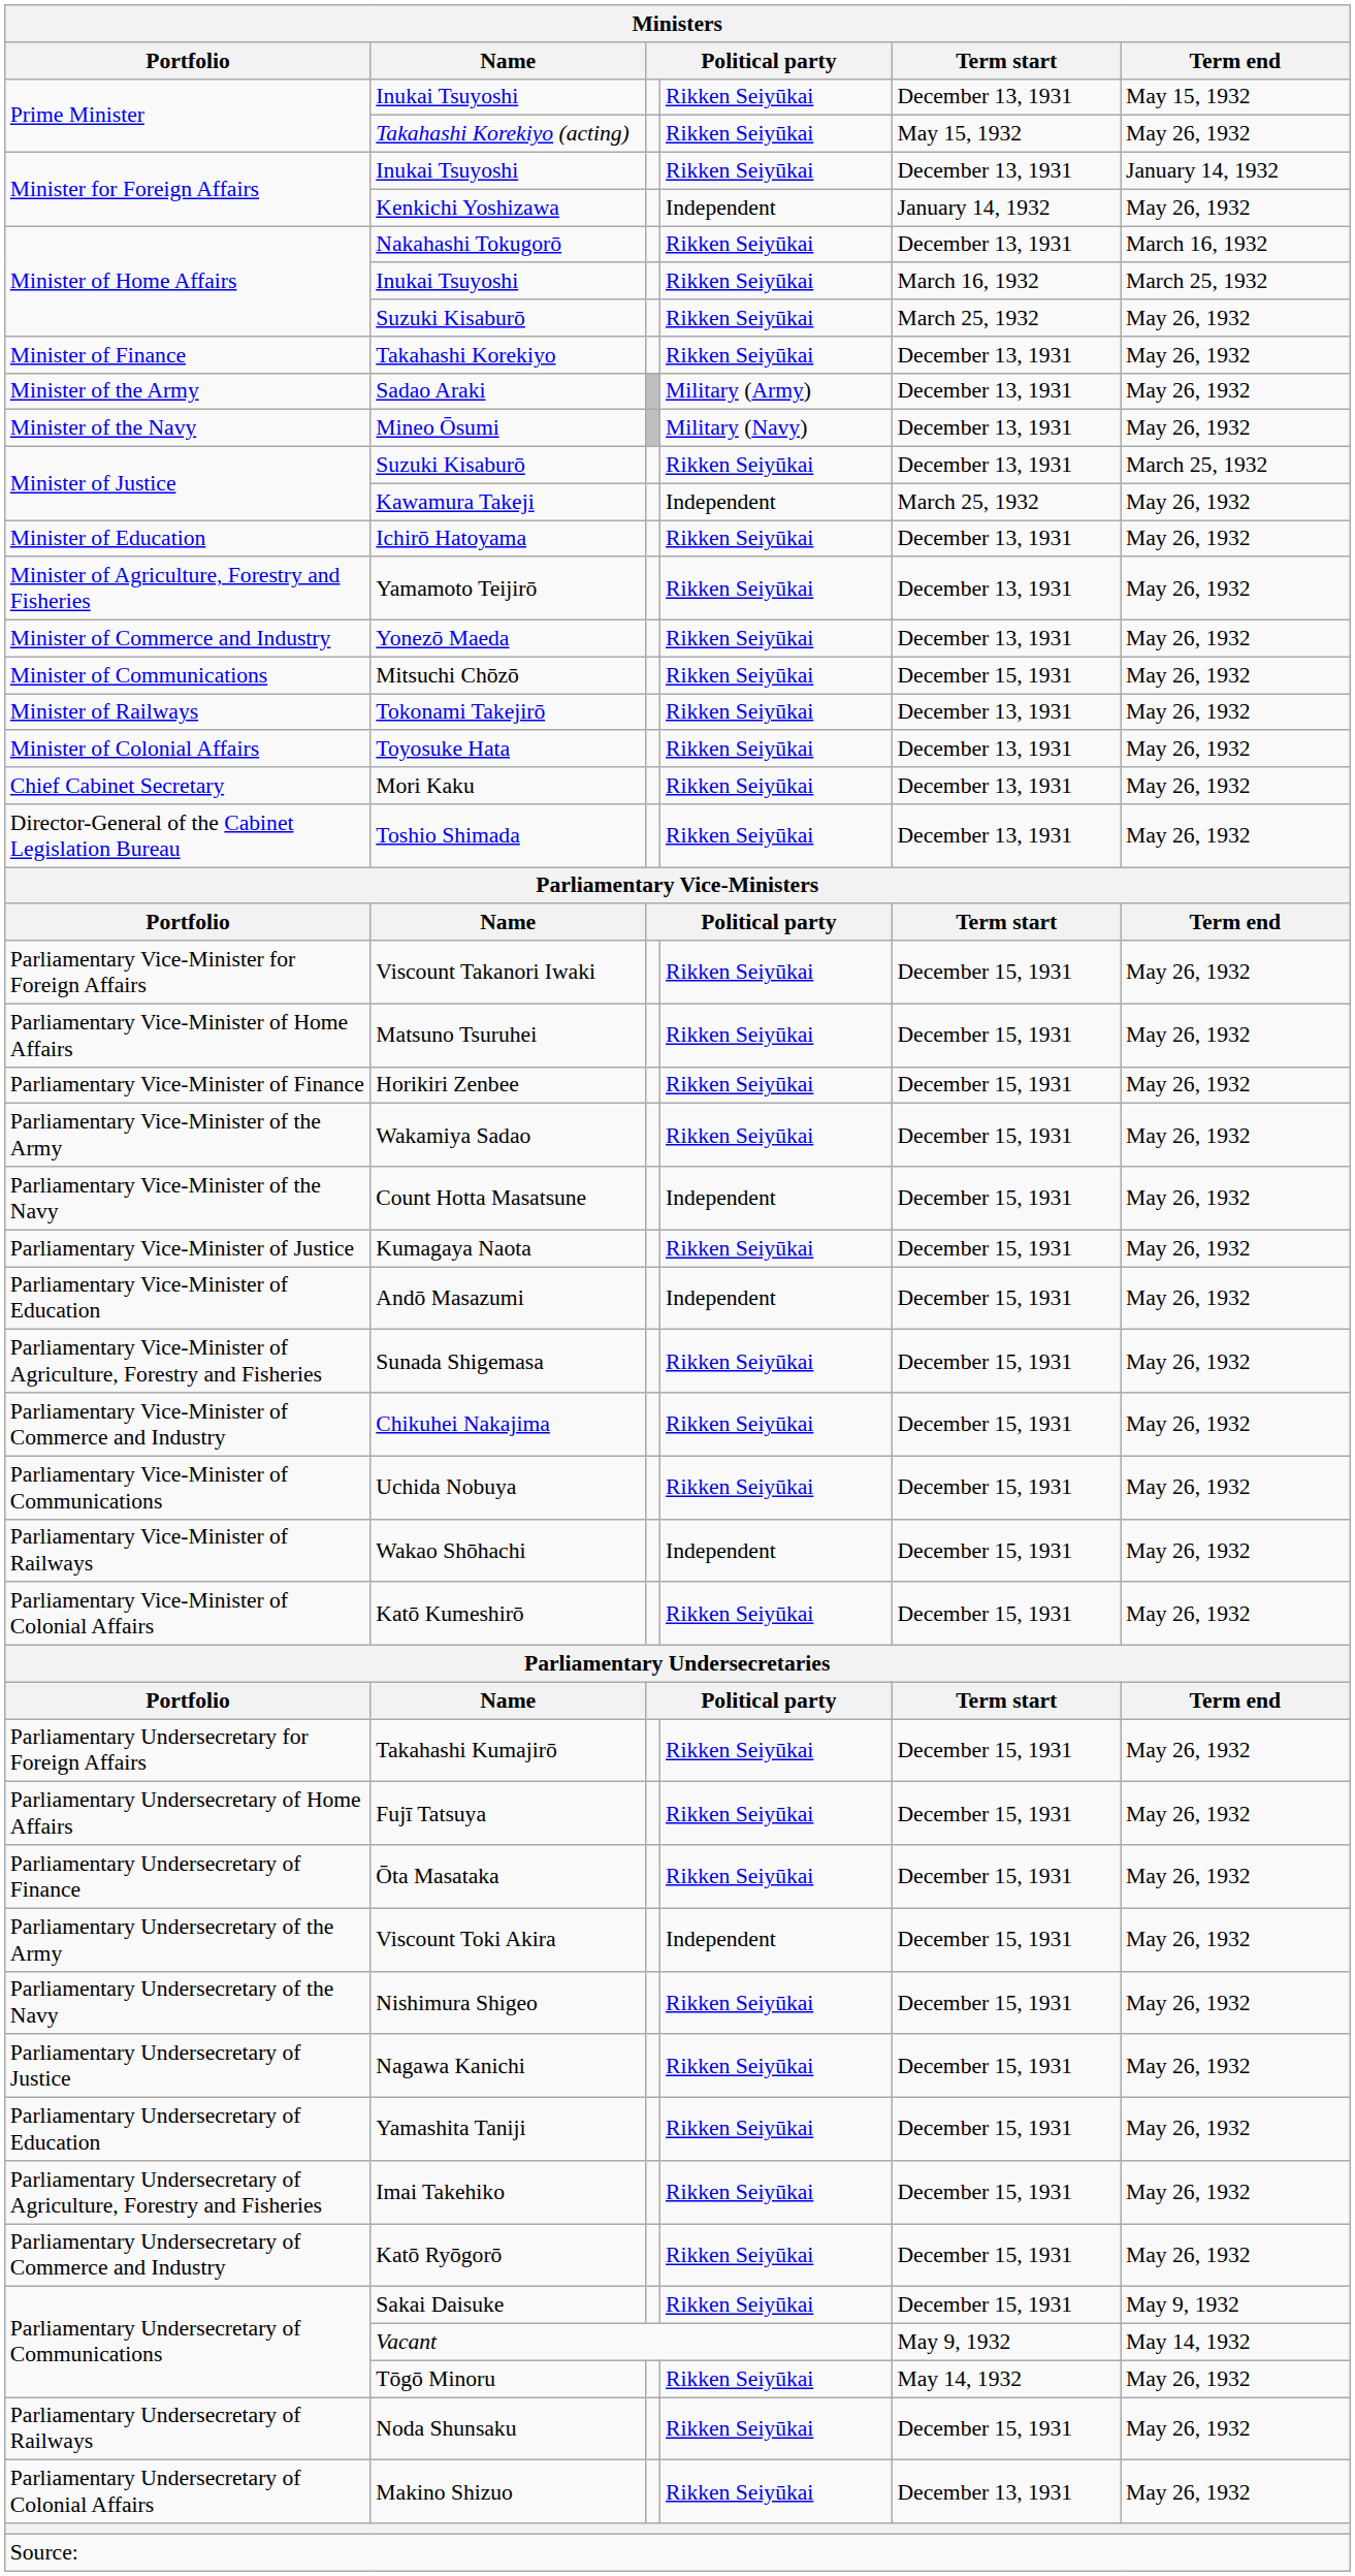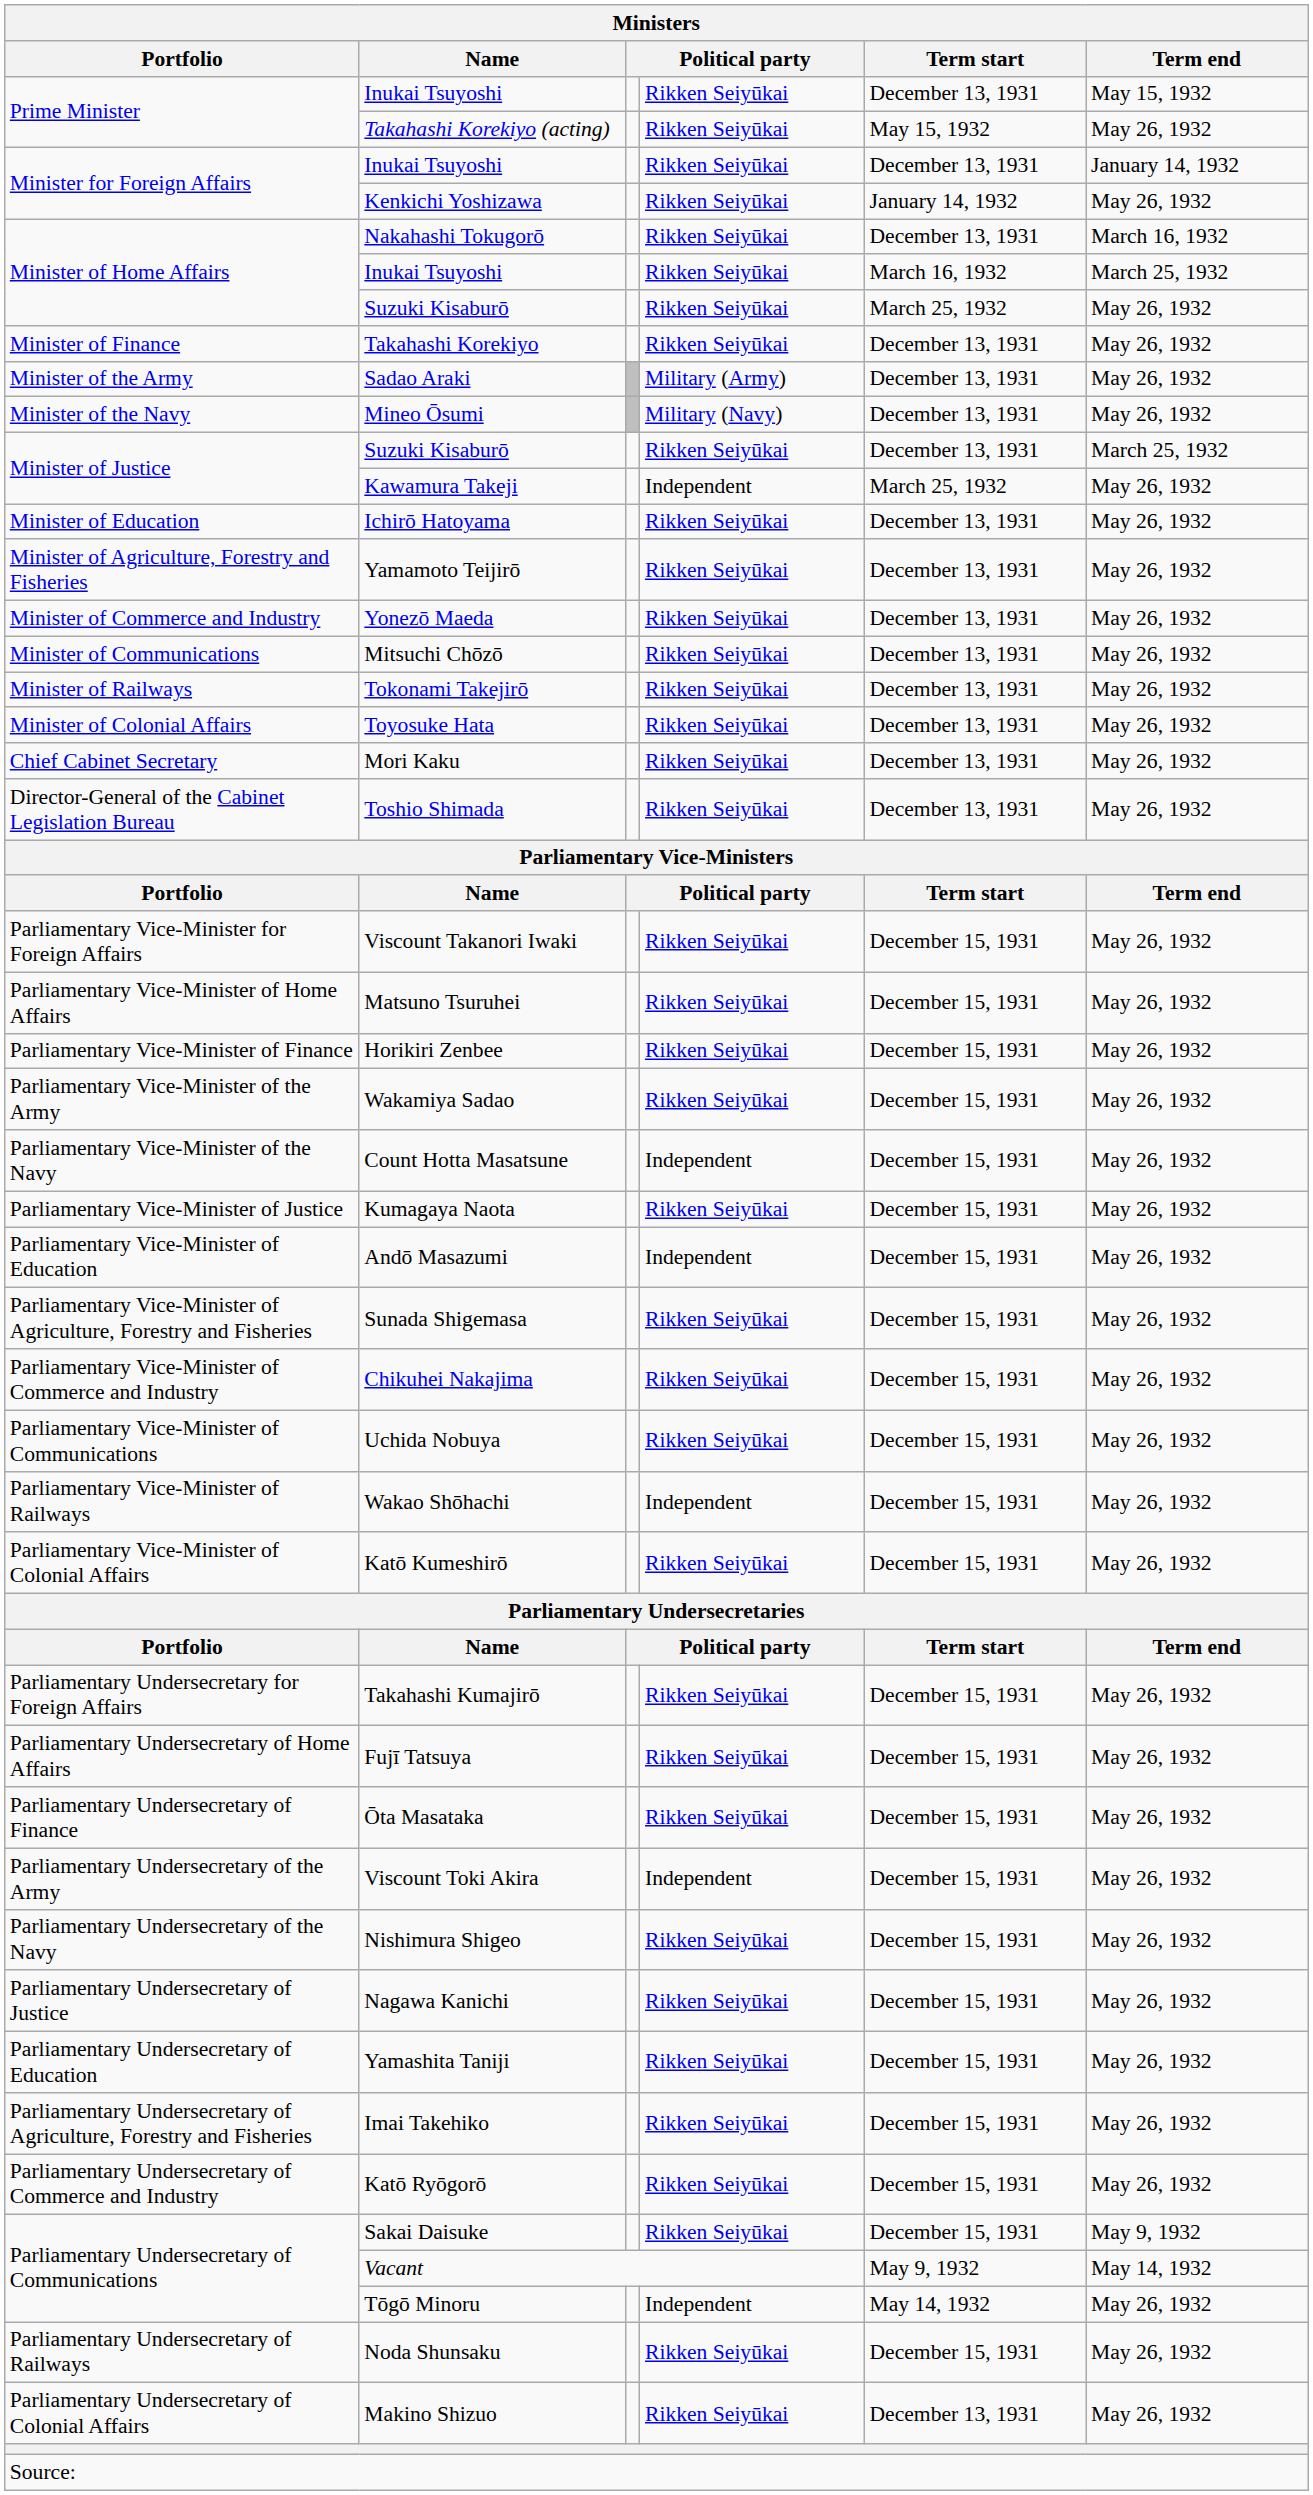Kenkichi Yoshizawa | column 4: Independent -> Rikken Seiyūkai
Mitsuchi Chōzō | Term start: December 15, 1931 -> December 13, 1931
Tōgō Minoru | column 4: Rikken Seiyūkai -> Independent
